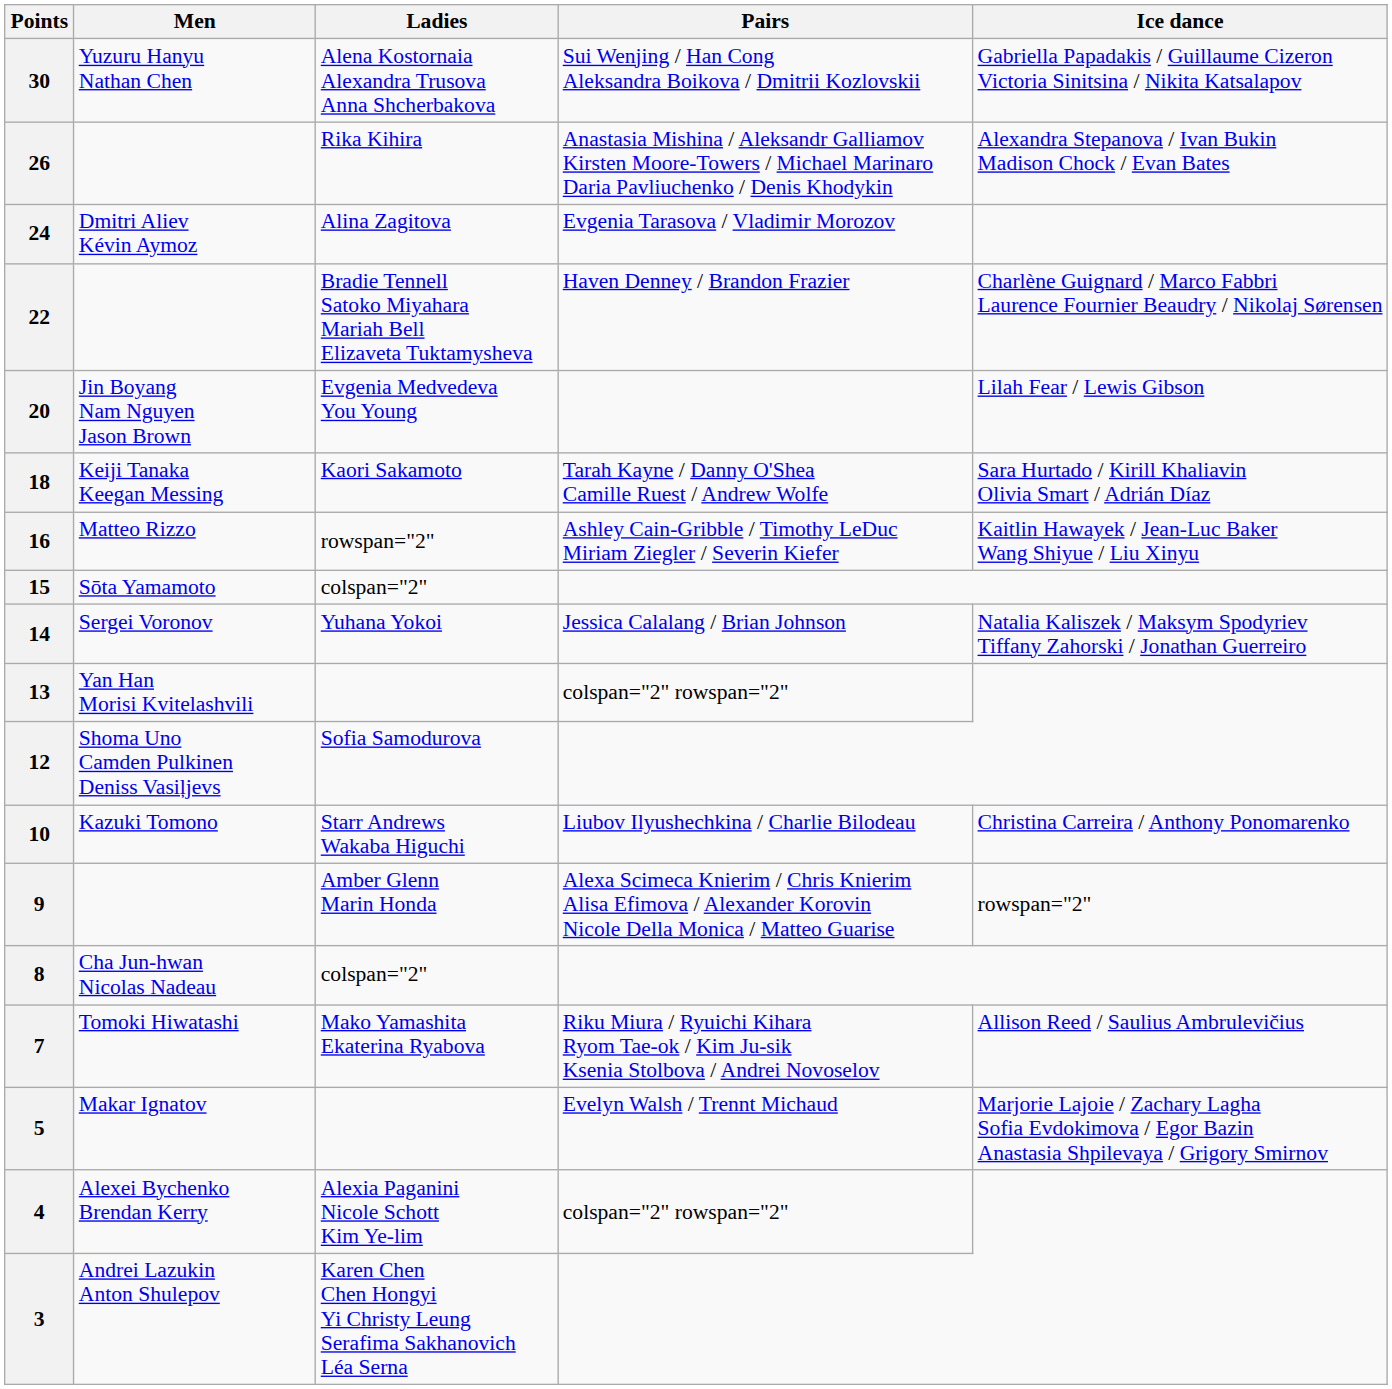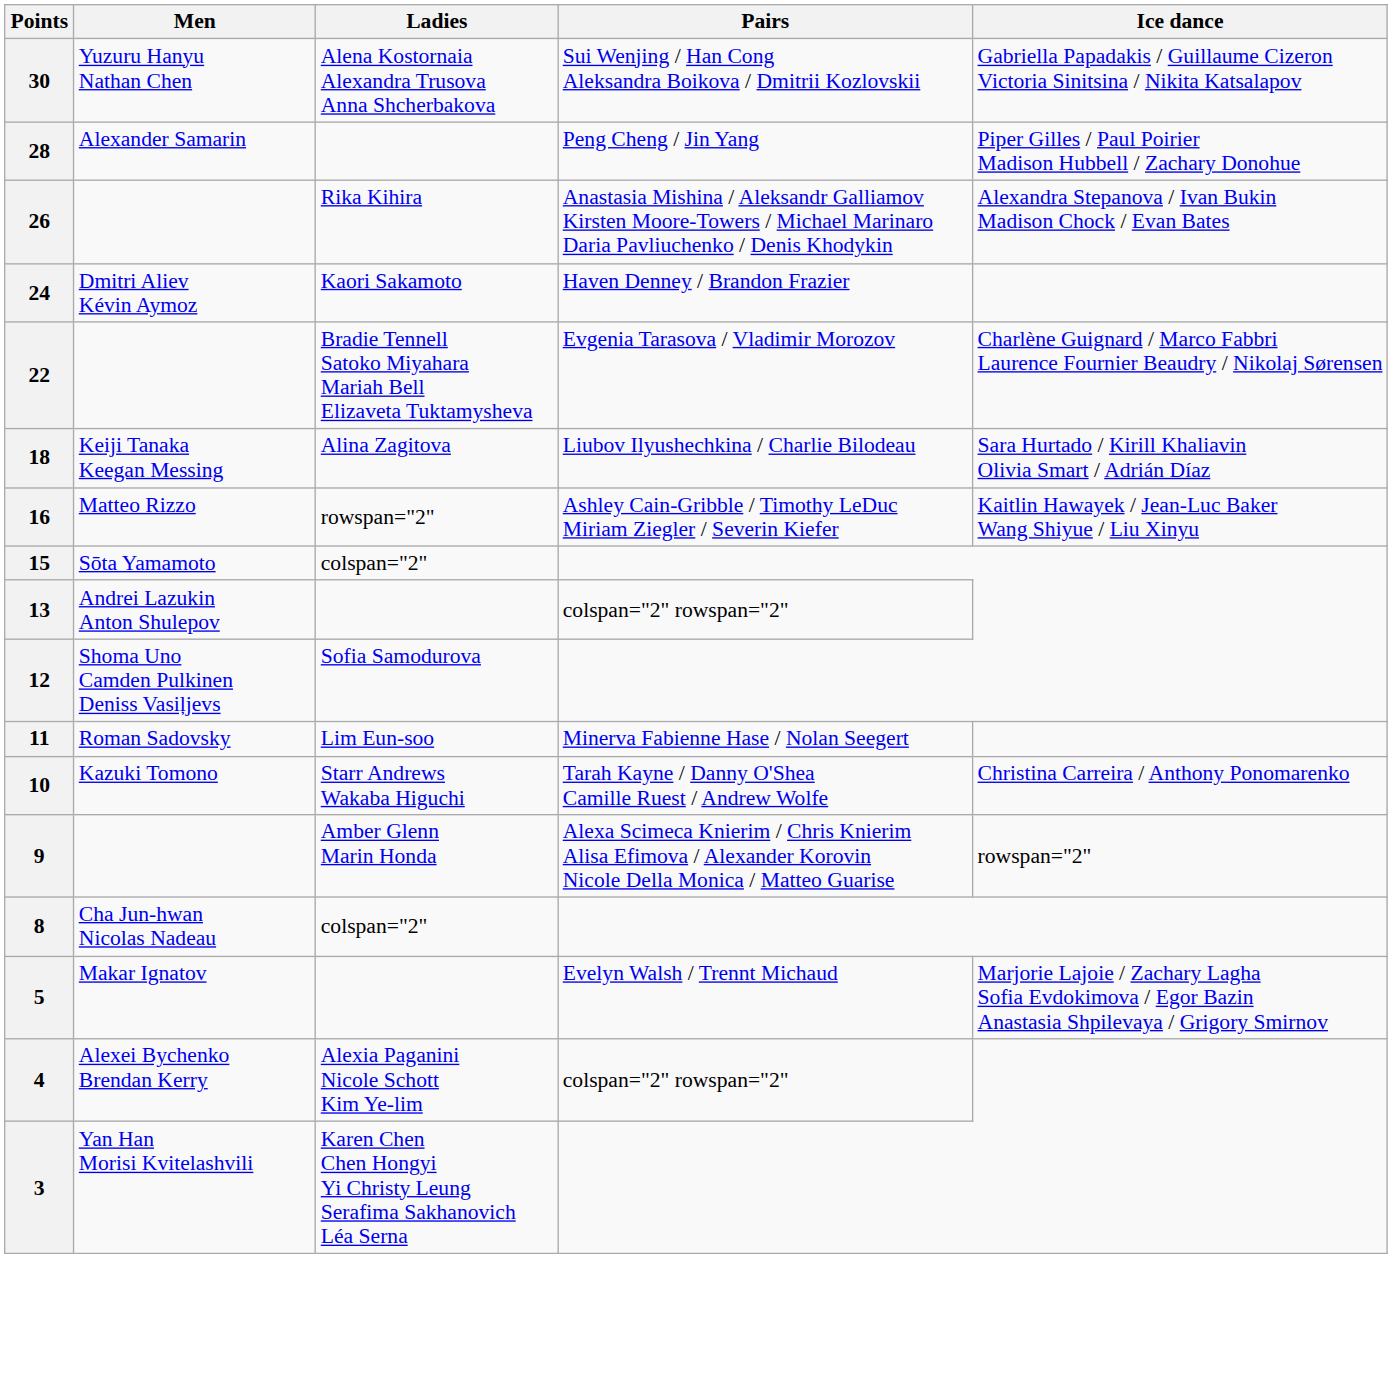+ row: 28 | Alexander Samarin | Peng Cheng / Jin Yang | Piper Gilles / Paul Poirier Madison Hubbell / Zachary Donohue
24 | Ladies: Alina Zagitova -> Kaori Sakamoto
24 | Pairs: Evgenia Tarasova / Vladimir Morozov -> Haven Denney / Brandon Frazier
22 | Pairs: Haven Denney / Brandon Frazier -> Evgenia Tarasova / Vladimir Morozov
- row: 20 | Jin Boyang Nam Nguyen Jason Brown | Evgenia Medvedeva You Young | Lilah Fear / Lewis Gibson
18 | Ladies: Kaori Sakamoto -> Alina Zagitova
18 | Pairs: Tarah Kayne / Danny O'Shea Camille Ruest / Andrew Wolfe -> Liubov Ilyushechkina / Charlie Bilodeau
- row: 14 | Sergei Voronov | Yuhana Yokoi | Jessica Calalang / Brian Johnson | Natalia Kaliszek / Maksym Spodyriev Tiffany Zahorski / Jonathan Guerreiro
13 | Men: Yan Han Morisi Kvitelashvili -> Andrei Lazukin Anton Shulepov
+ row: 11 | Roman Sadovsky | Lim Eun-soo | Minerva Fabienne Hase / Nolan Seegert
10 | Pairs: Liubov Ilyushechkina / Charlie Bilodeau -> Tarah Kayne / Danny O'Shea Camille Ruest / Andrew Wolfe
- row: 7 | Tomoki Hiwatashi | Mako Yamashita Ekaterina Ryabova | Riku Miura / Ryuichi Kihara Ryom Tae-ok / Kim Ju-sik Ksenia Stolbova / Andrei Novoselov | Allison Reed / Saulius Ambrulevičius
3 | Men: Andrei Lazukin Anton Shulepov -> Yan Han Morisi Kvitelashvili
